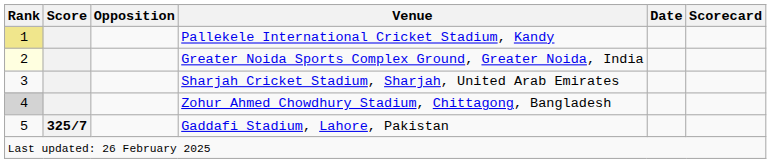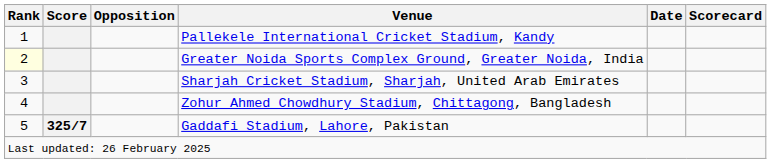Pallekele International Cricket Stadium, Kandy | Rank: khaki background -> no background
Zohur Ahmed Chowdhury Stadium, Chittagong, Bangladesh | Rank: lightgrey background -> no background
